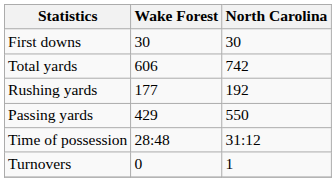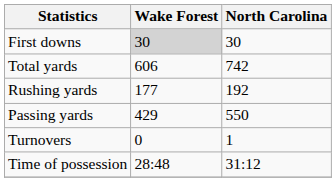First downs | Wake Forest: no background -> lightgrey background
rows swapped: Turnovers <-> Time of possession
